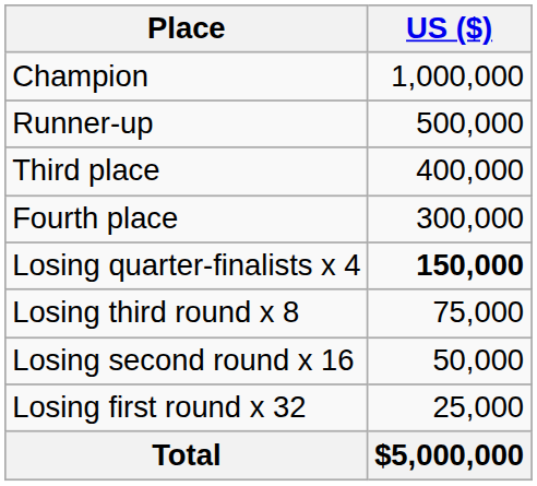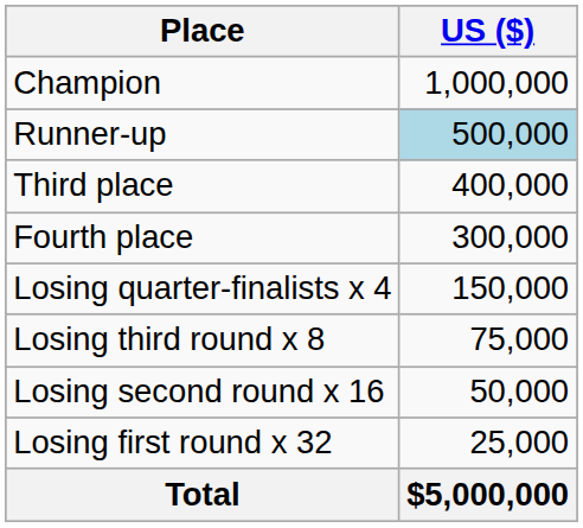Runner-up | US ($): no background -> lightblue background
Losing quarter-finalists x 4 | US ($): bold -> normal
